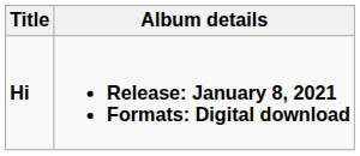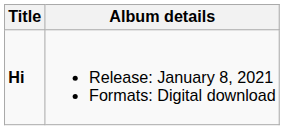Hi | Album details: bold -> normal
